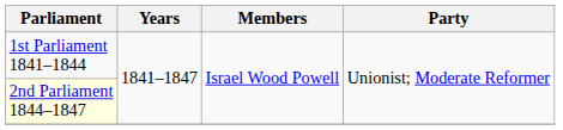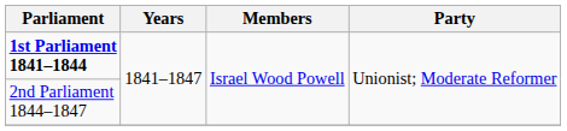1st Parliament 1841–1844 | Parliament: normal -> bold
2nd Parliament 1844–1847 | Parliament: lightyellow background -> no background
